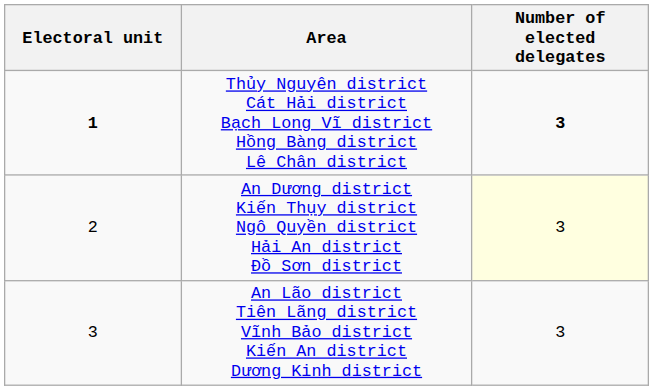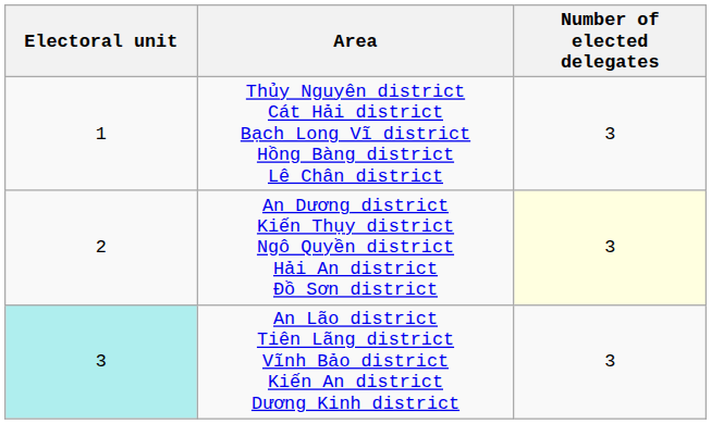row 2 | Electoral unit: bold -> normal
row 2 | Number of elected delegates: bold -> normal
row 4 | Electoral unit: no background -> paleturquoise background
